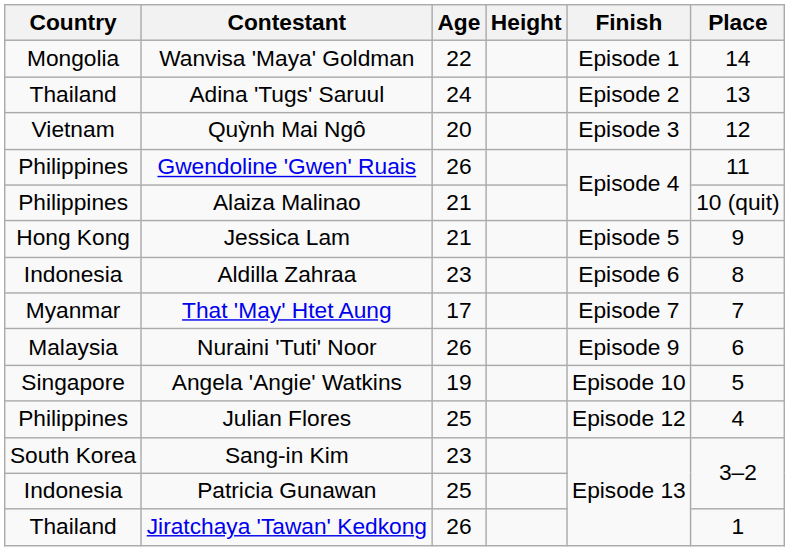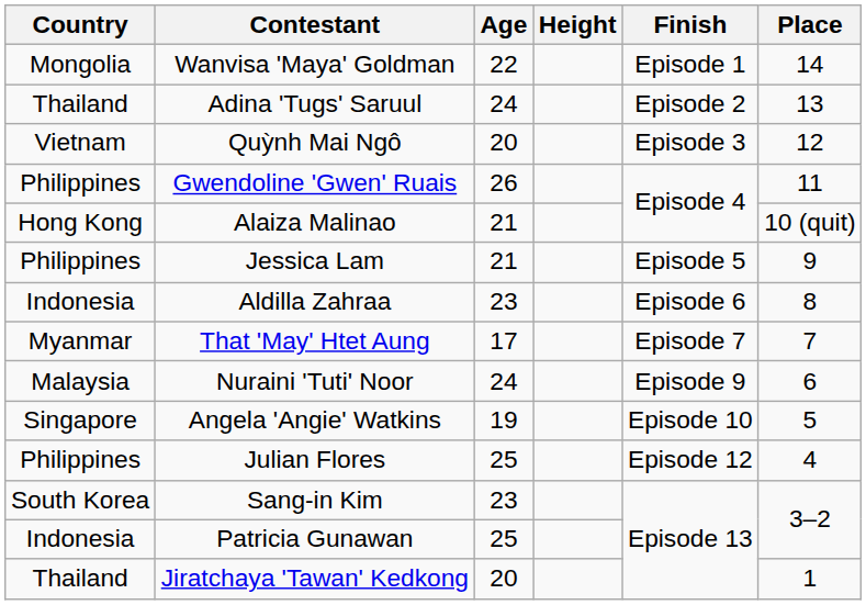Alaiza Malinao | Country: Philippines -> Hong Kong
Jessica Lam | Country: Hong Kong -> Philippines
Nuraini 'Tuti' Noor | Age: 26 -> 24
Jiratchaya 'Tawan' Kedkong | Age: 26 -> 20
